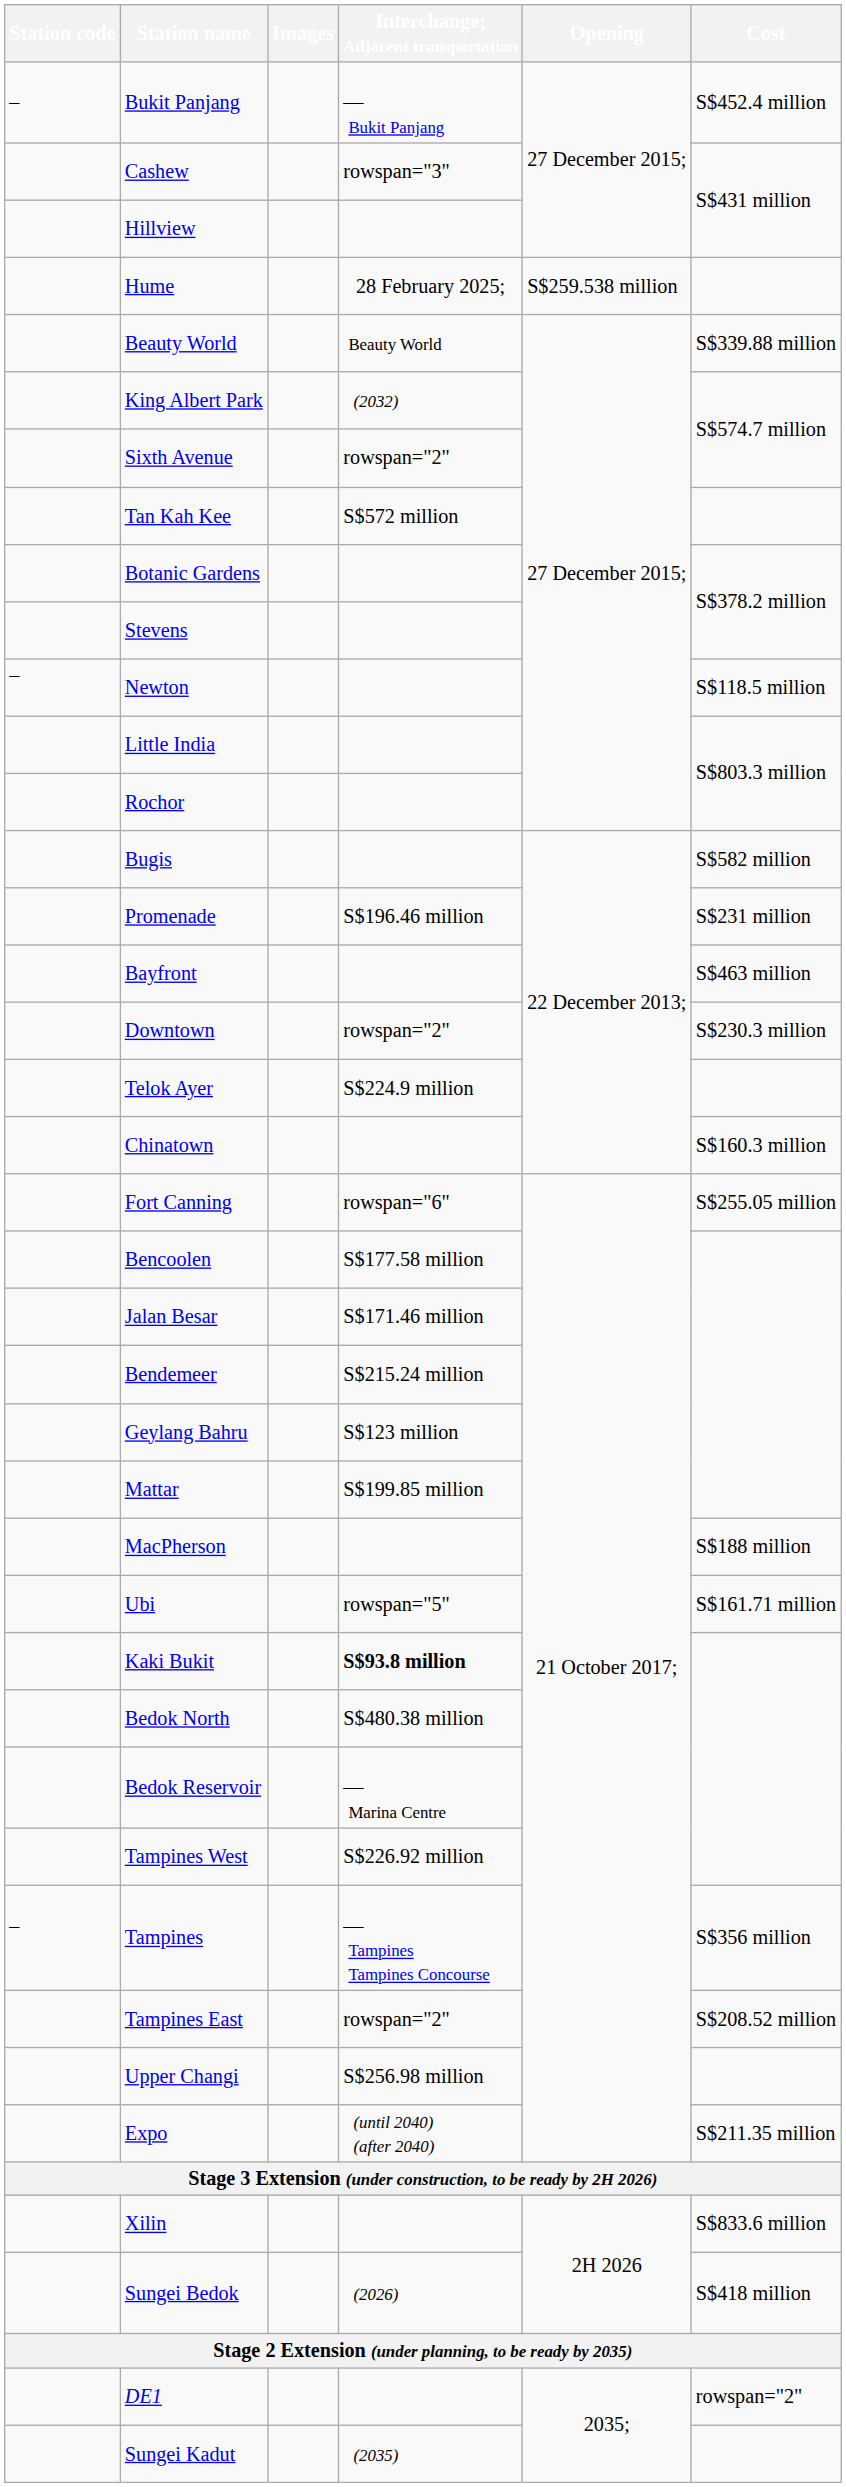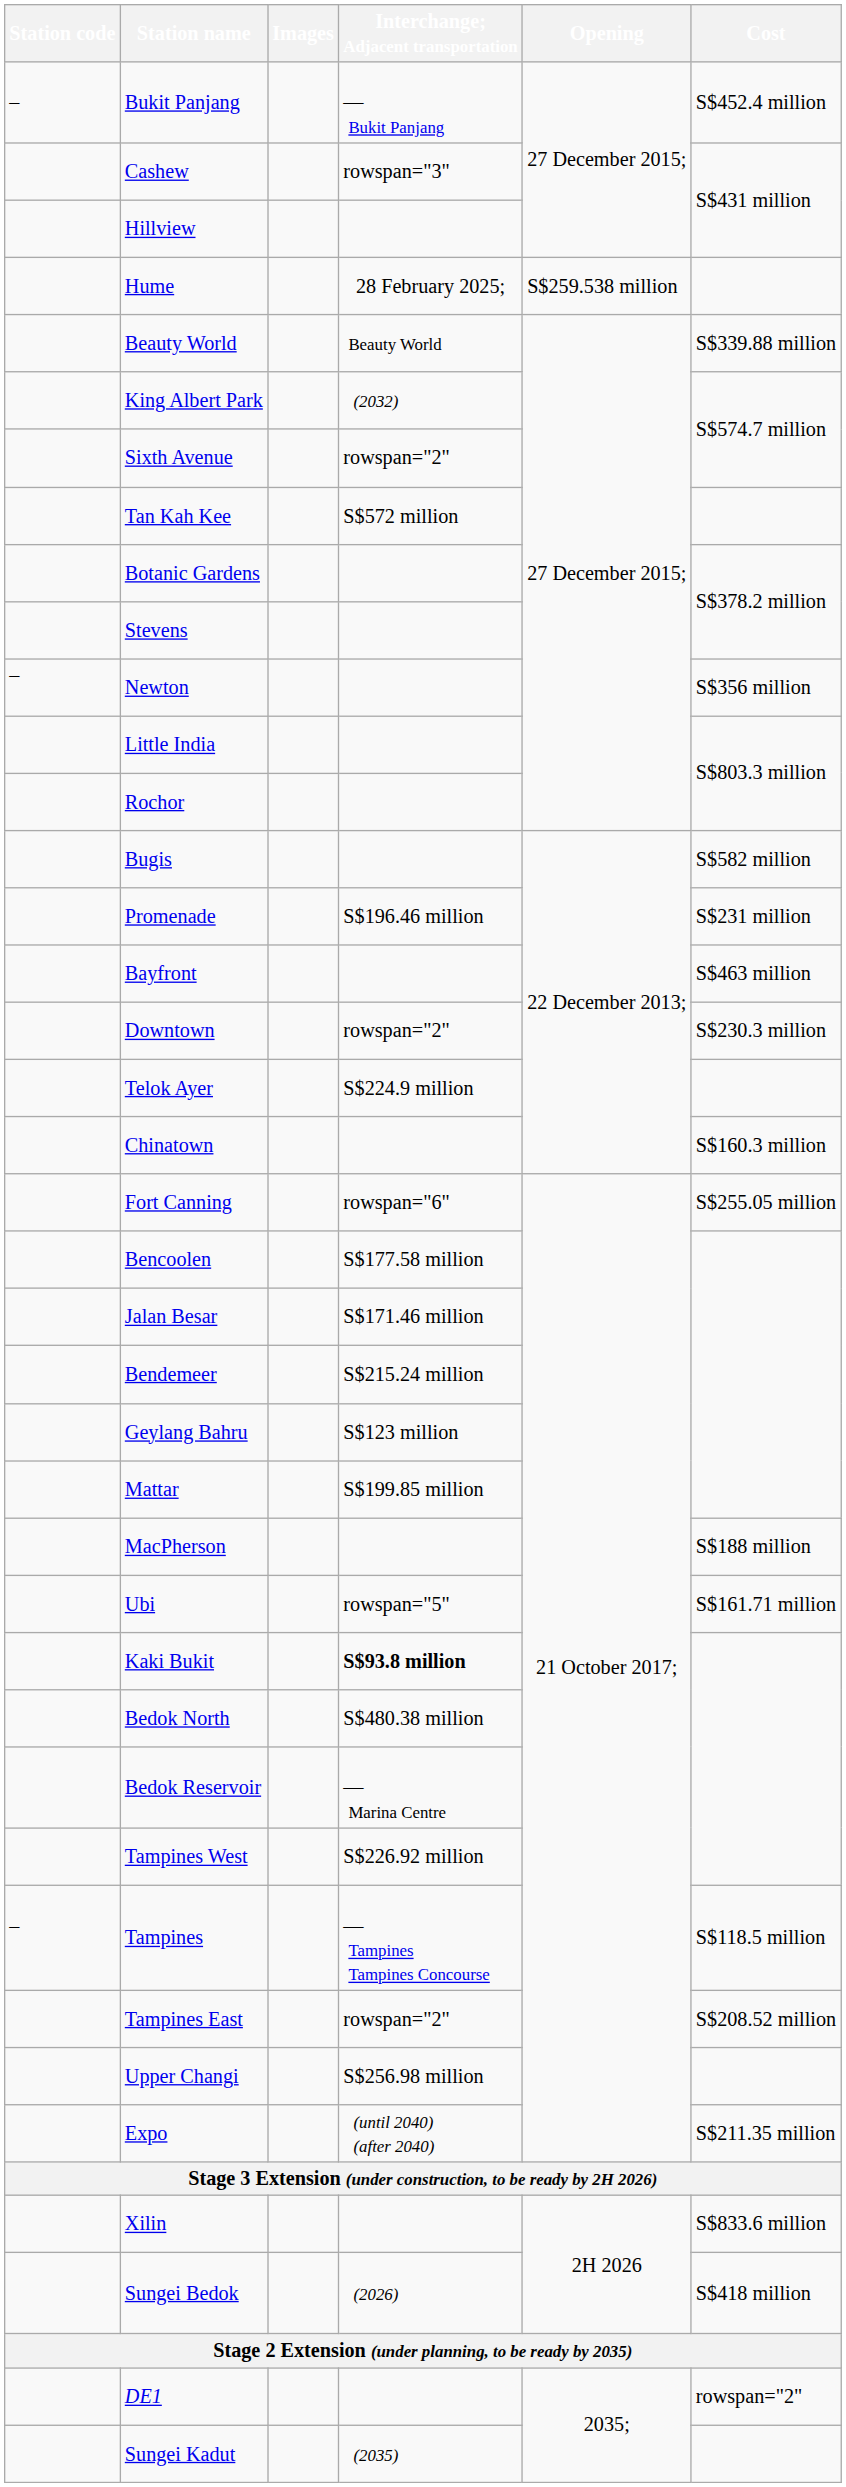Newton | Cost: S$118.5 million -> S$356 million
Tampines | Cost: S$356 million -> S$118.5 million
